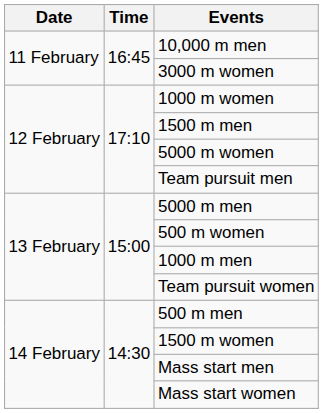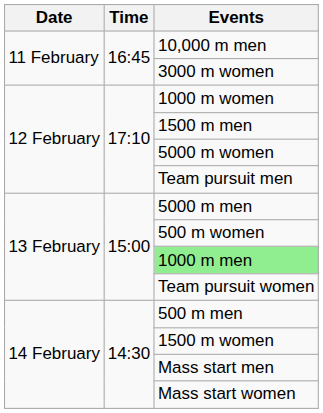1000 m men | Events: no background -> lightgreen background
